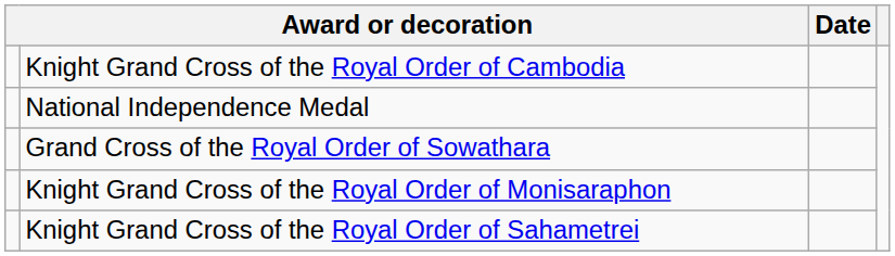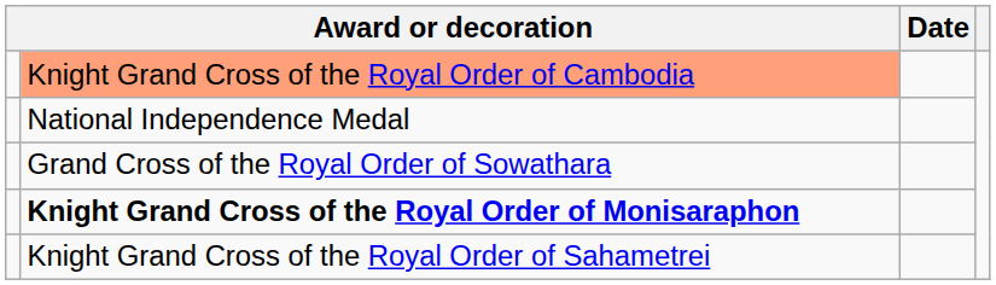Knight Grand Cross of the Royal Order of Cambodia | column 2: no background -> lightsalmon background
Knight Grand Cross of the Royal Order of Monisaraphon | column 2: normal -> bold
